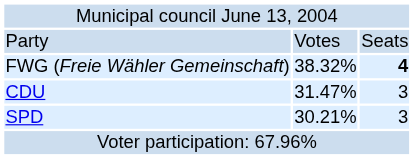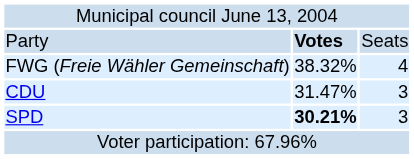Party | column 2: normal -> bold
FWG (Freie Wähler Gemeinschaft) | column 3: bold -> normal
SPD | column 2: normal -> bold
